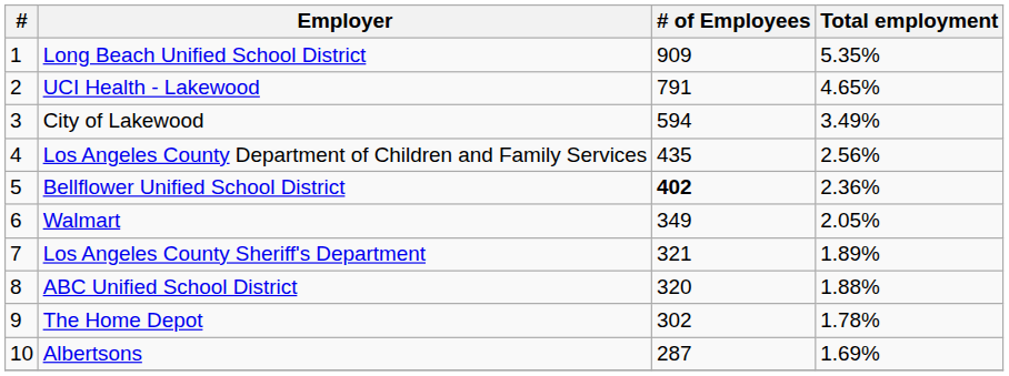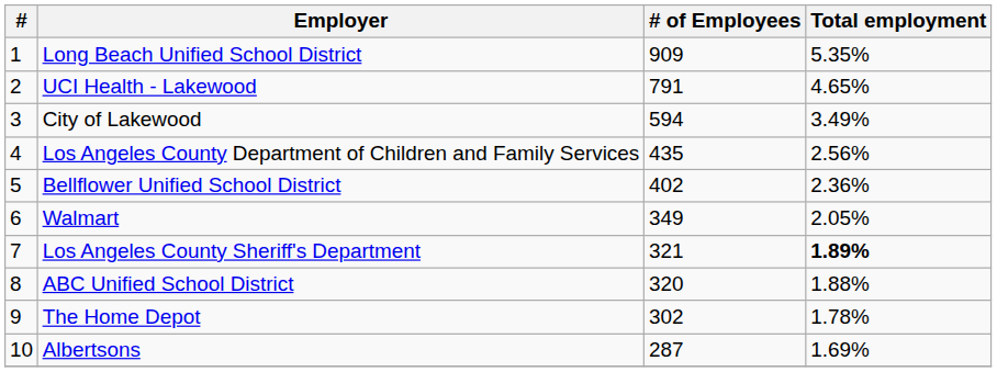Bellflower Unified School District | # of Employees: bold -> normal
Los Angeles County Sheriff's Department | Total employment: normal -> bold
